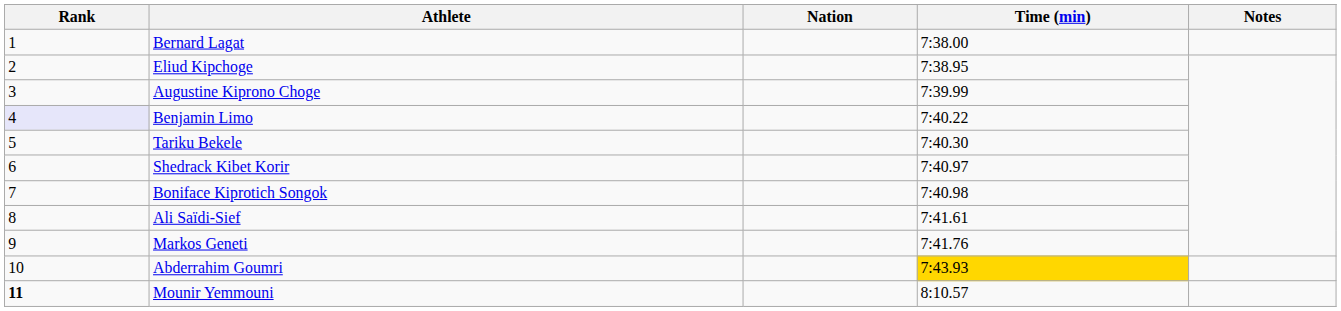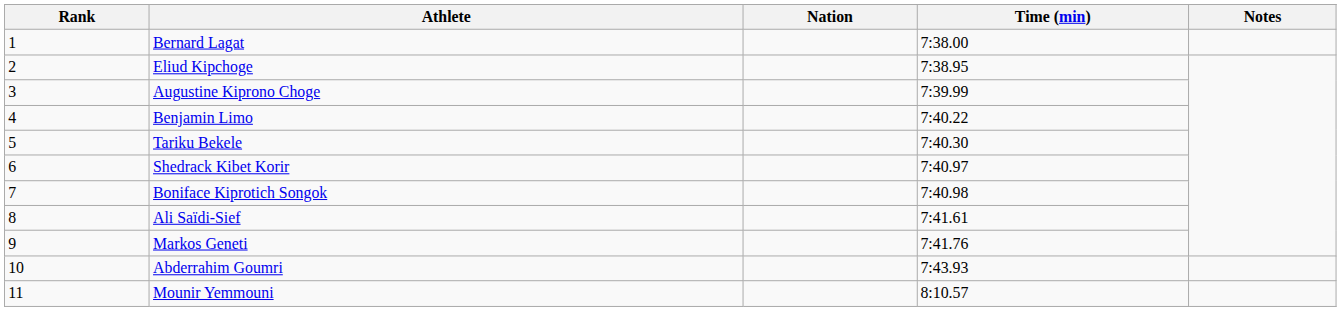Benjamin Limo | Rank: lavender background -> no background
Abderrahim Goumri | Time (min): gold background -> no background
Mounir Yemmouni | Rank: bold -> normal
